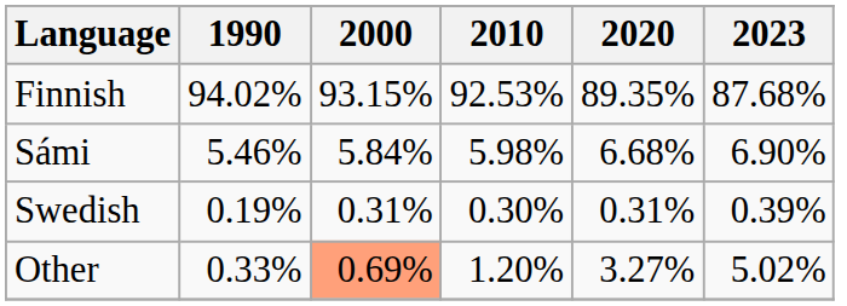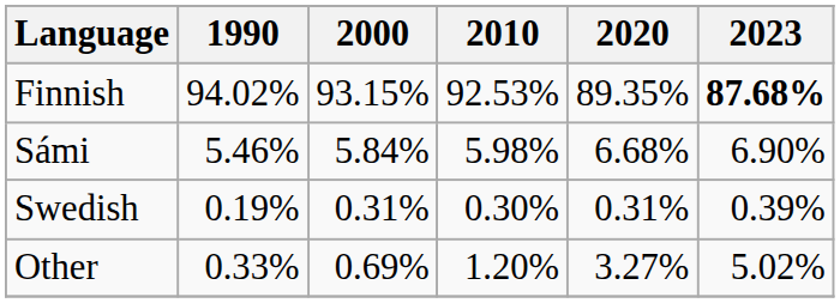Finnish | 2023: normal -> bold
Other | 2000: lightsalmon background -> no background
